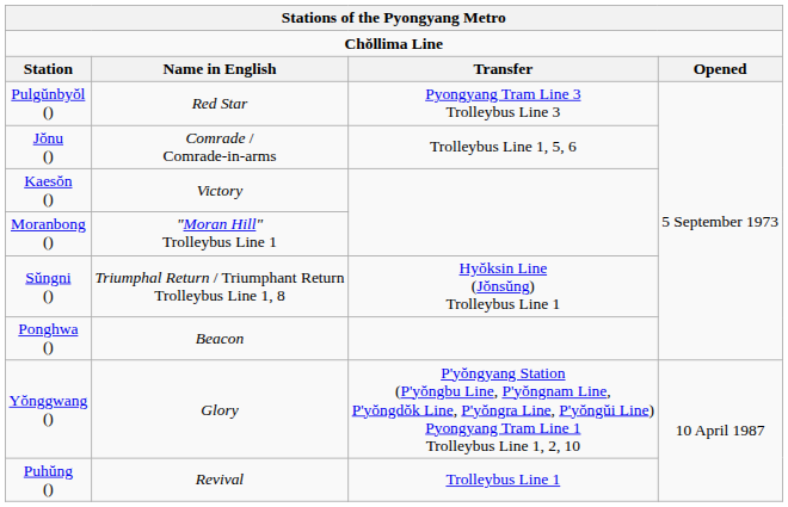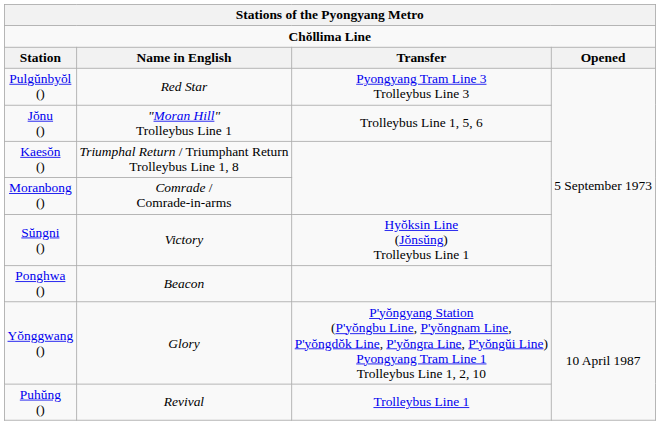Jŏnu () | Name in English: Comrade / Comrade-in-arms -> "Moran Hill" Trolleybus Line 1
Kaesŏn () | Name in English: Victory -> Triumphal Return / Triumphant Return Trolleybus Line 1, 8
Moranbong () | Name in English: "Moran Hill" Trolleybus Line 1 -> Comrade / Comrade-in-arms
Sŭngni () | Name in English: Triumphal Return / Triumphant Return Trolleybus Line 1, 8 -> Victory
